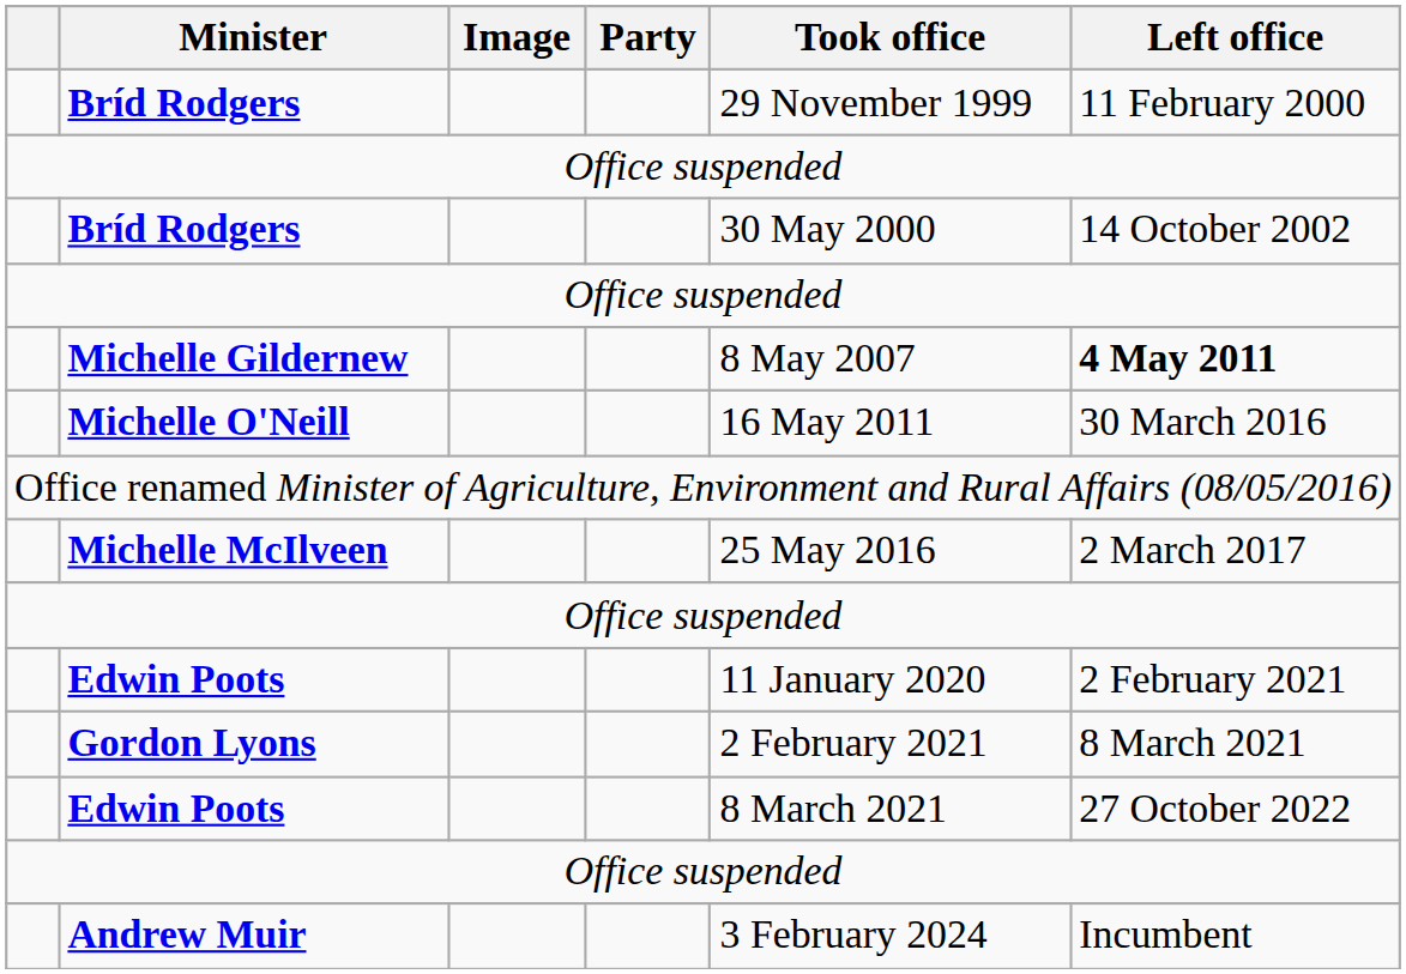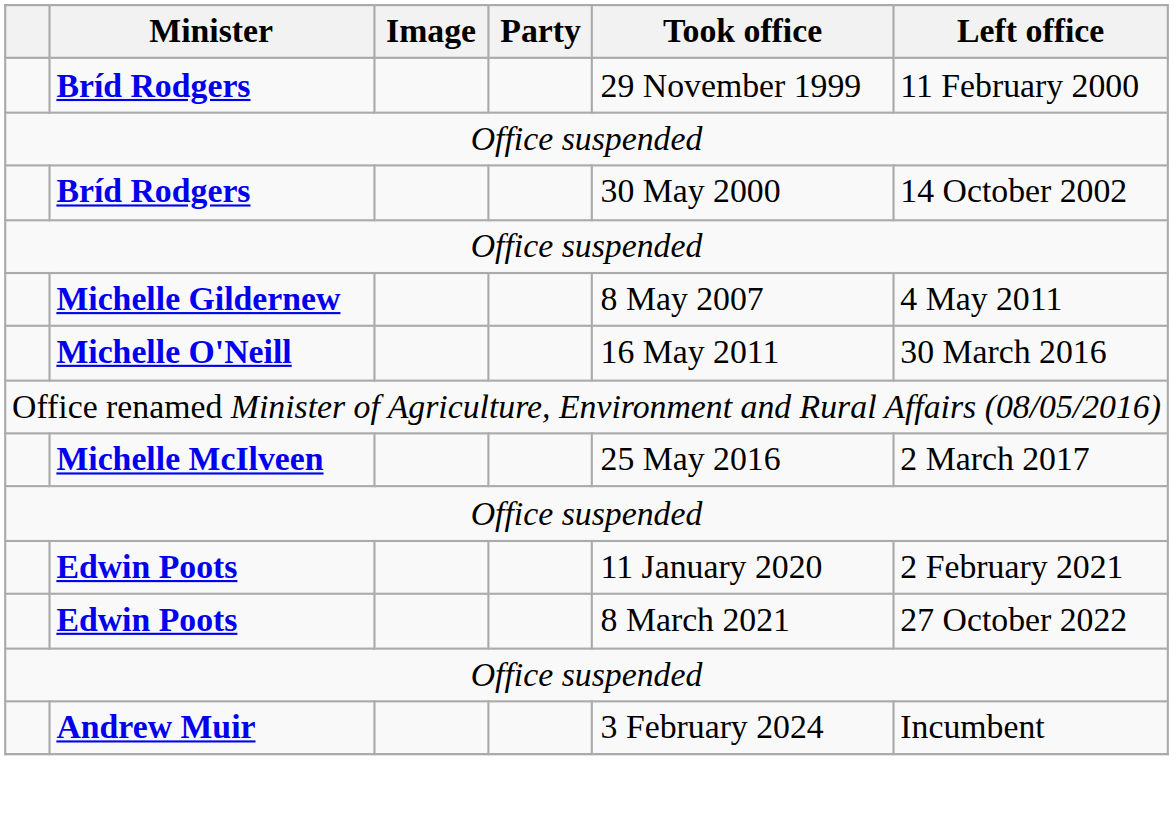Michelle Gildernew | Left office: bold -> normal
- row: Gordon Lyons | 2 February 2021 | 8 March 2021
